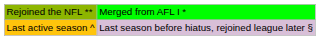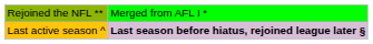Last active season ^ | column 2: normal -> bold
